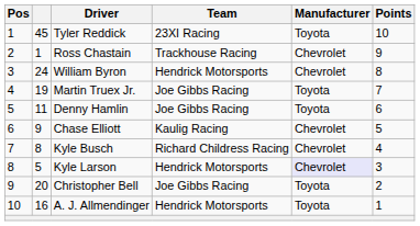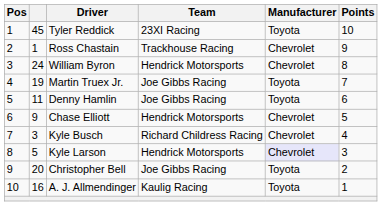Chase Elliott | Team: Kaulig Racing -> Hendrick Motorsports
Kyle Busch | column 2: 8 -> 3
A. J. Allmendinger | Team: Hendrick Motorsports -> Kaulig Racing
